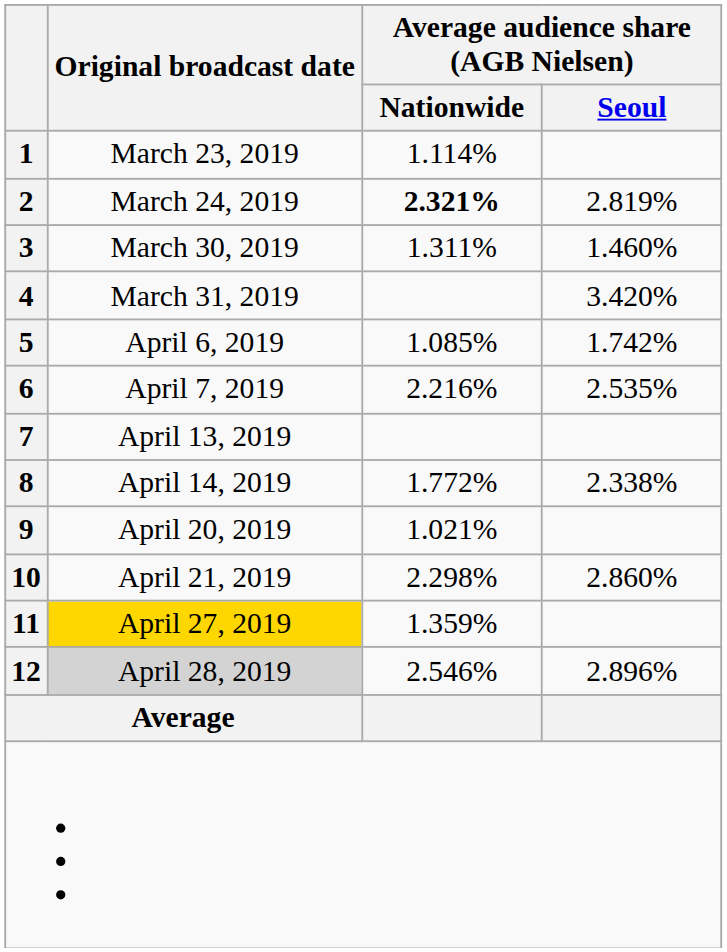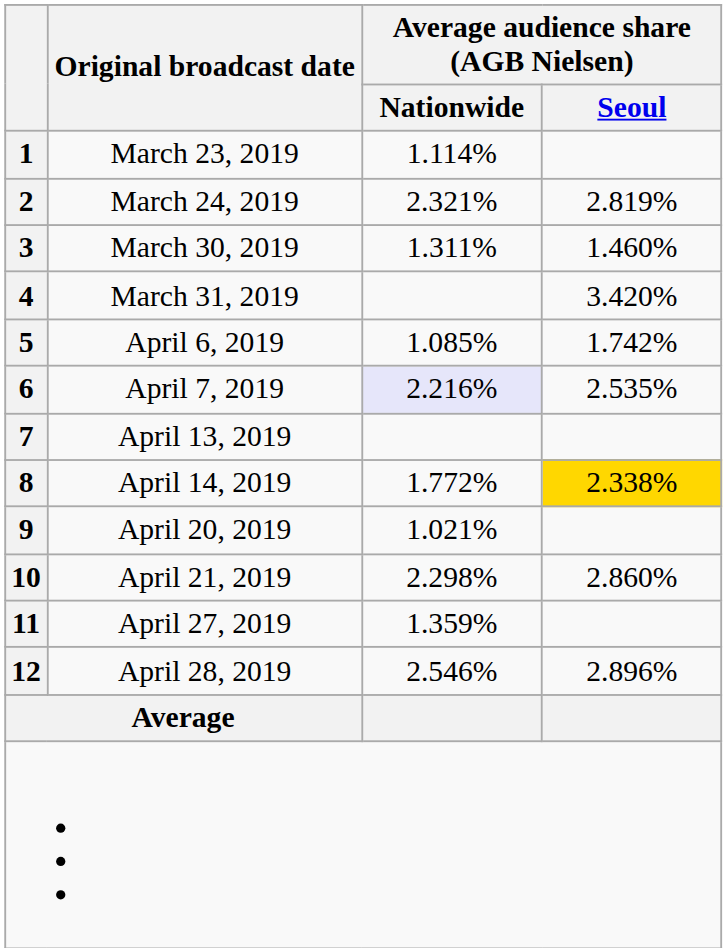2 | Average audience share (AGB Nielsen) / Nationwide: bold -> normal
6 | Average audience share (AGB Nielsen) / Nationwide: no background -> lavender background
8 | Average audience share (AGB Nielsen) / Seoul: no background -> gold background
11 | Original broadcast date: gold background -> no background
12 | Original broadcast date: lightgrey background -> no background
